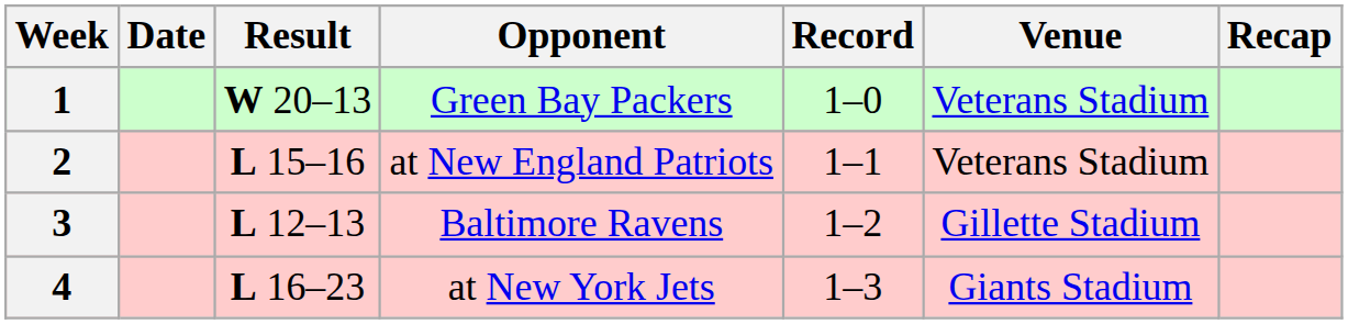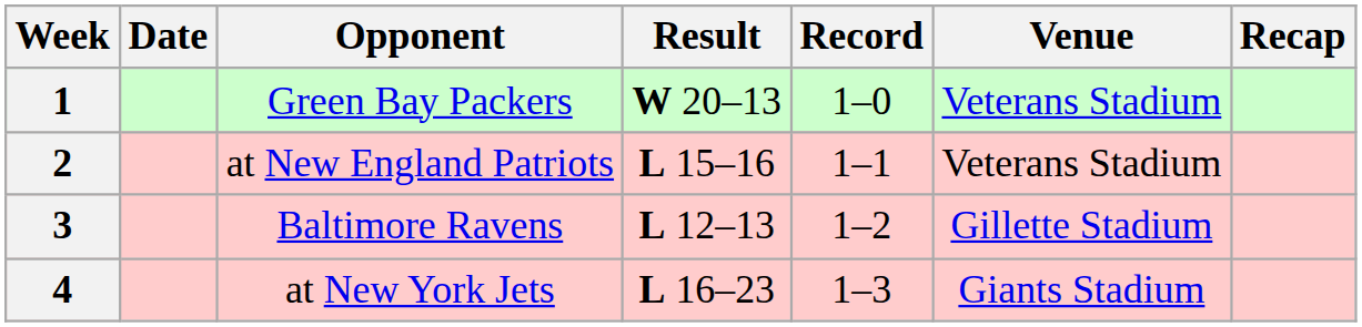columns swapped: Opponent <-> Result
